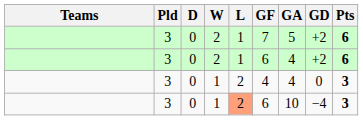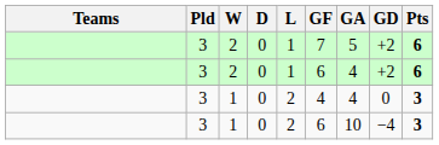columns swapped: W <-> D
row 5 | L: lightsalmon background -> no background
